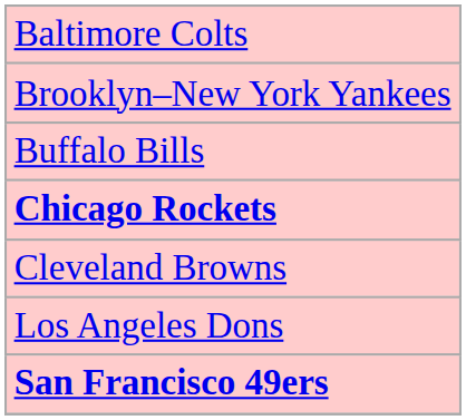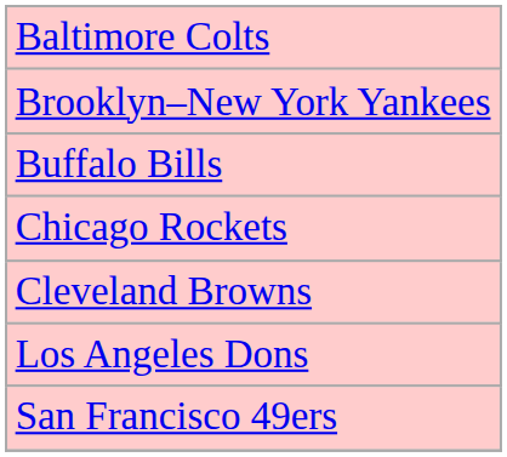row 4 | column 1: bold -> normal
row 7 | column 1: bold -> normal
